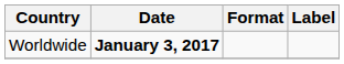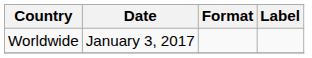Worldwide | Date: bold -> normal
